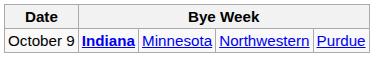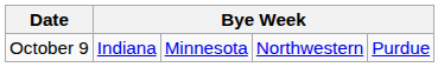October 9 | column 2: bold -> normal
